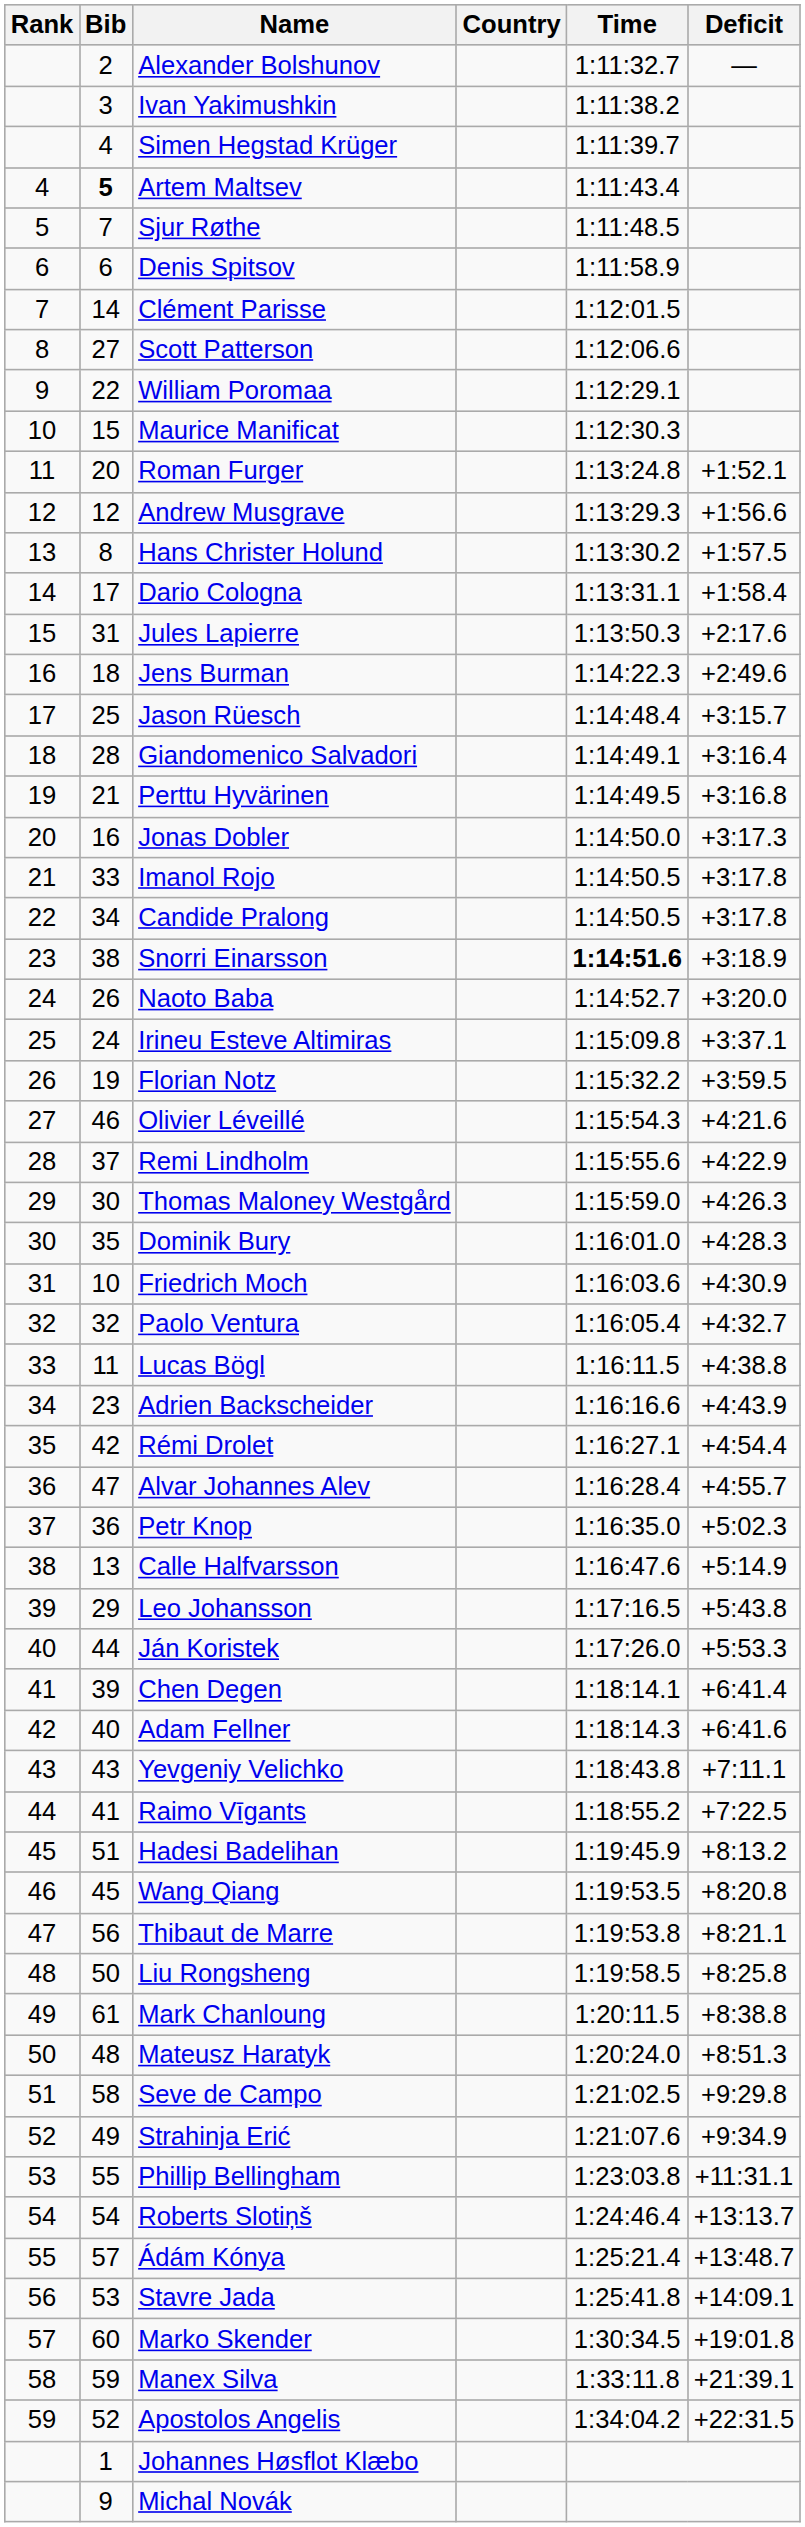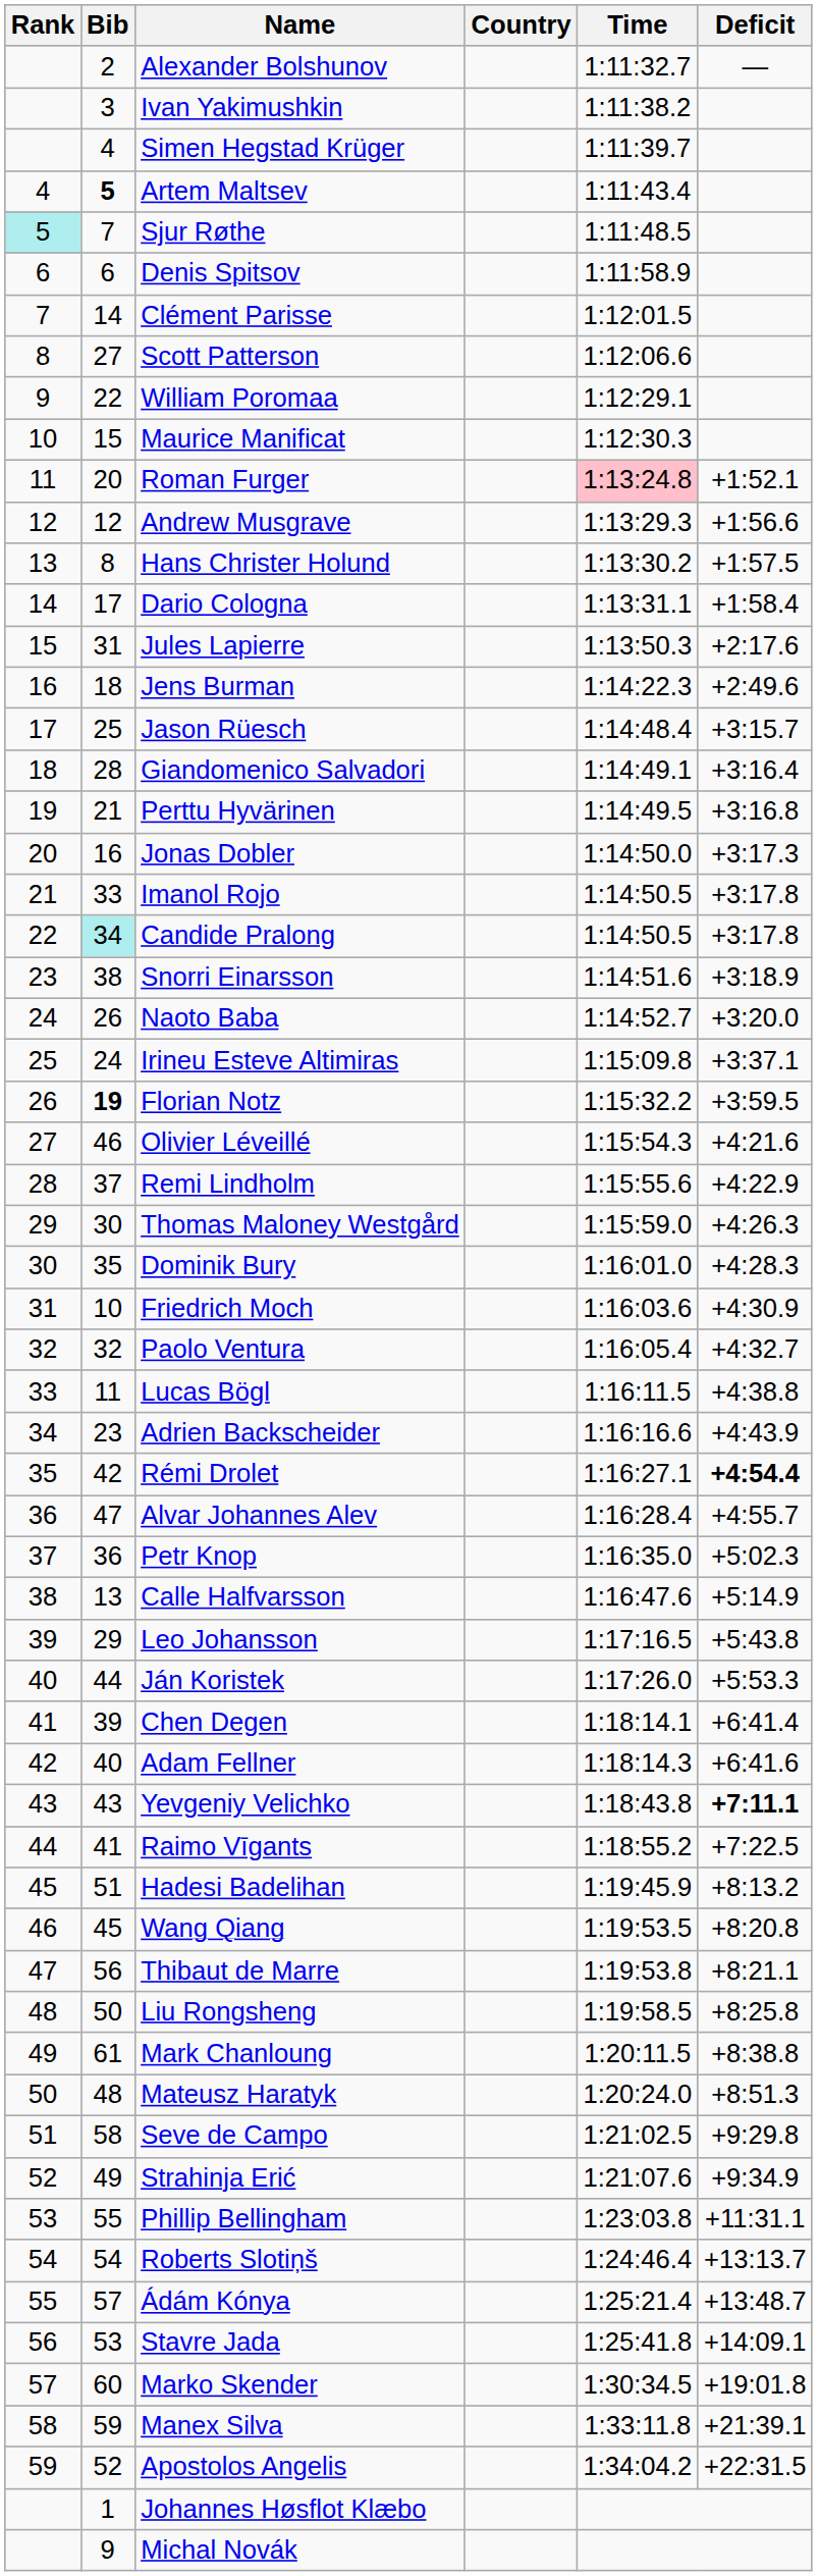Sjur Røthe | Rank: no background -> paleturquoise background
Roman Furger | Time: no background -> pink background
Candide Pralong | Bib: no background -> paleturquoise background
Snorri Einarsson | Time: bold -> normal
Florian Notz | Bib: normal -> bold
Rémi Drolet | Deficit: normal -> bold
Yevgeniy Velichko | Deficit: normal -> bold
